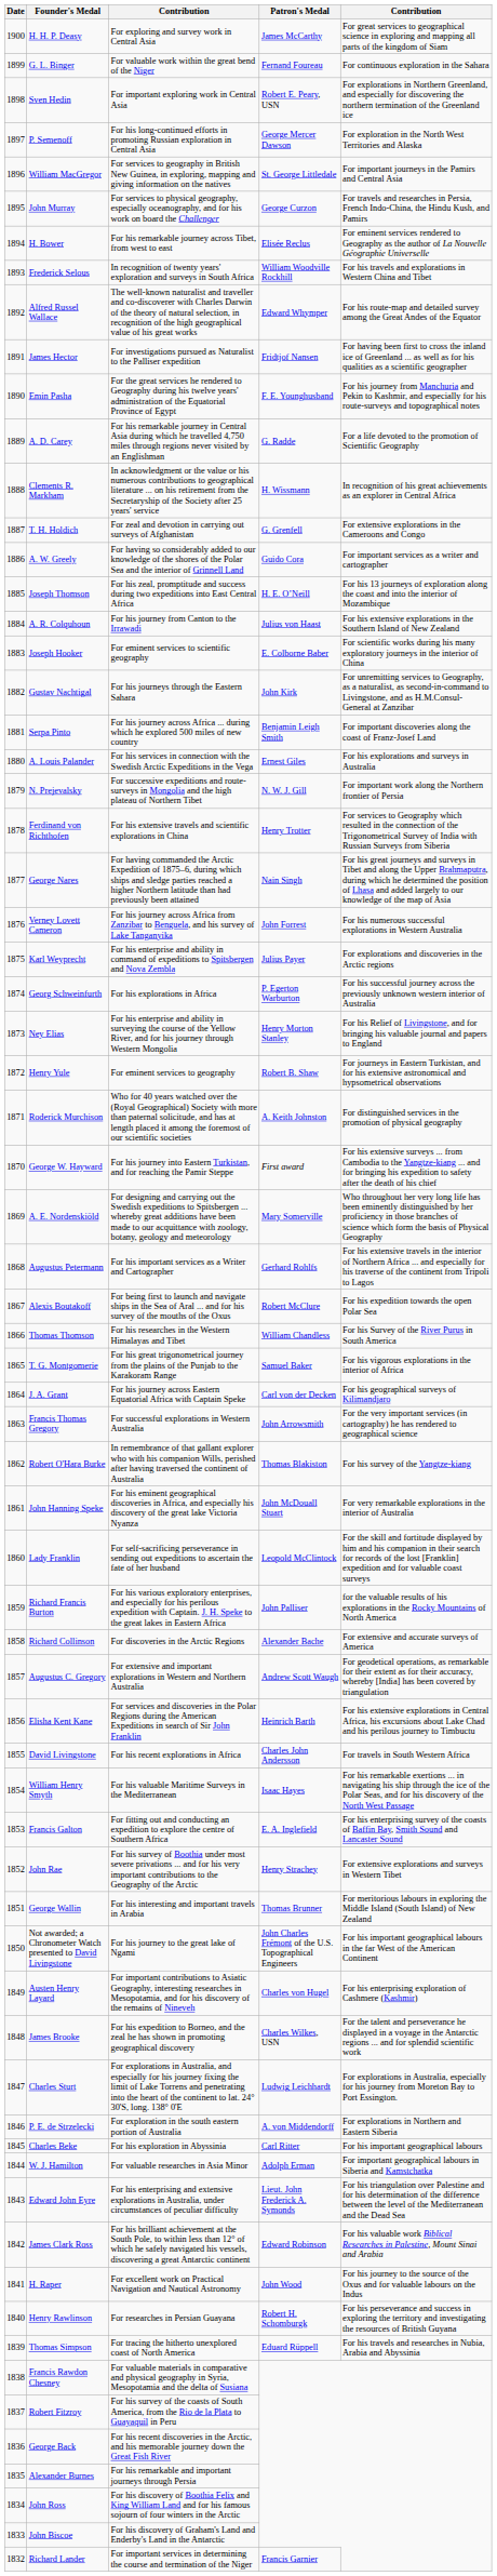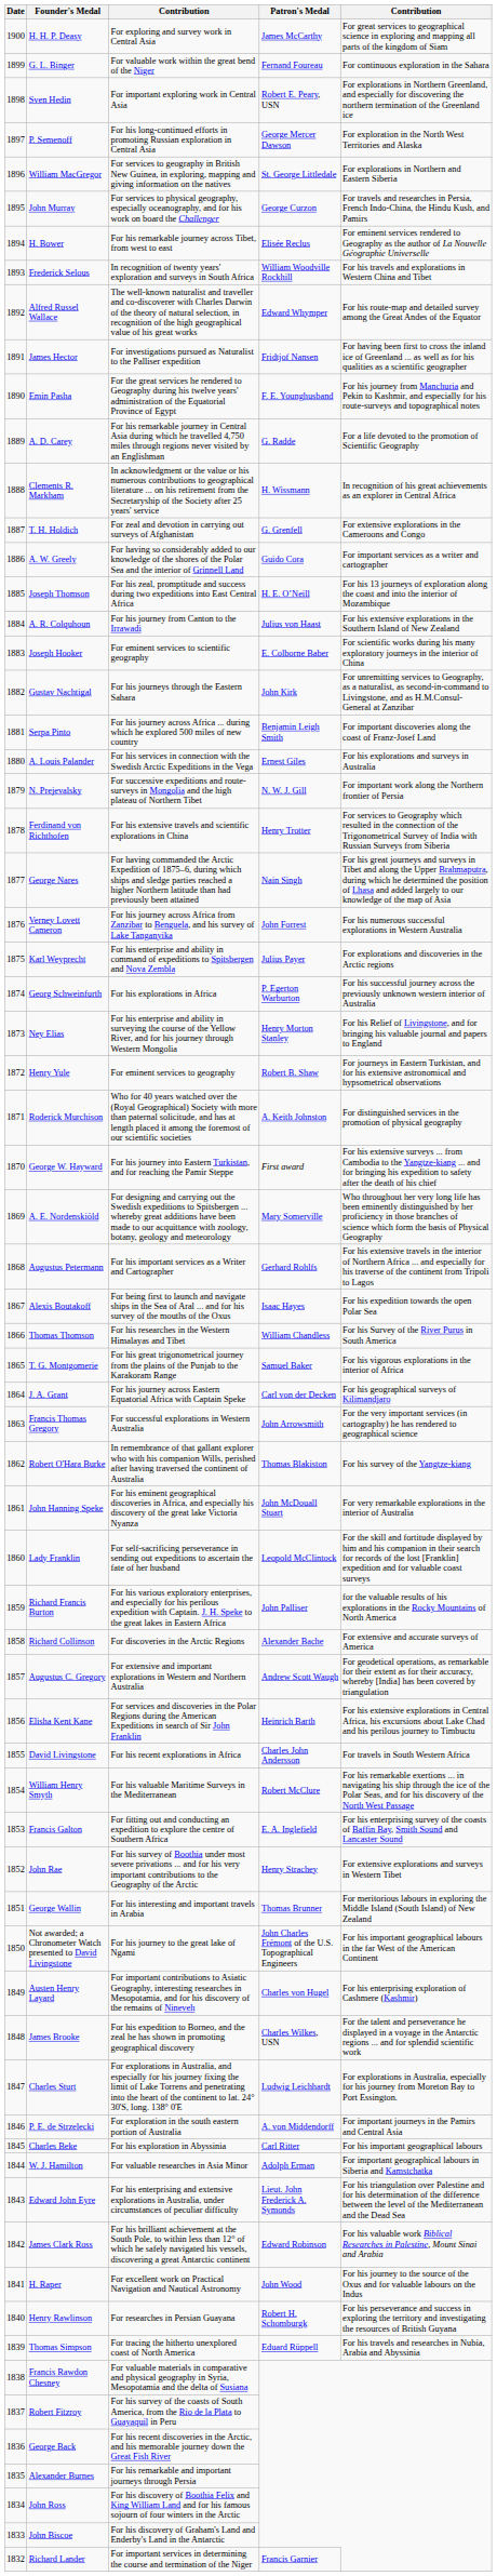William MacGregor | column 5: For important journeys in the Pamirs and Central Asia -> For explorations in Northern and Eastern Siberia
Alexis Boutakoff | Patron's Medal: Robert McClure -> Isaac Hayes
William Henry Smyth | Patron's Medal: Isaac Hayes -> Robert McClure
P. E. de Strzelecki | column 5: For explorations in Northern and Eastern Siberia -> For important journeys in the Pamirs and Central Asia
